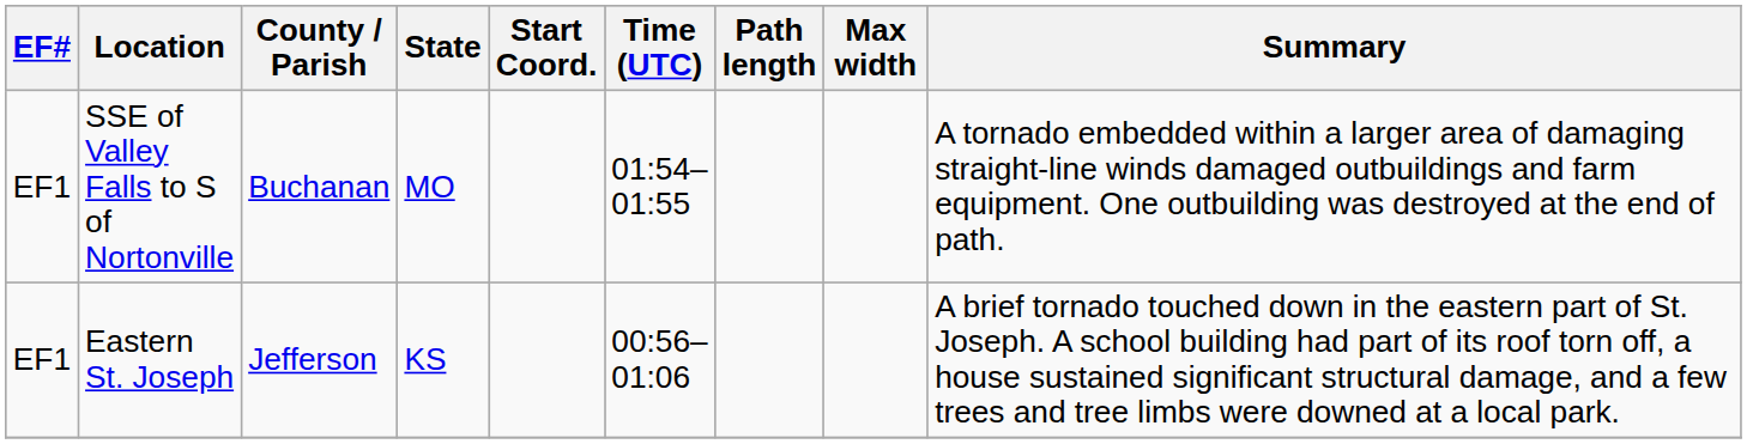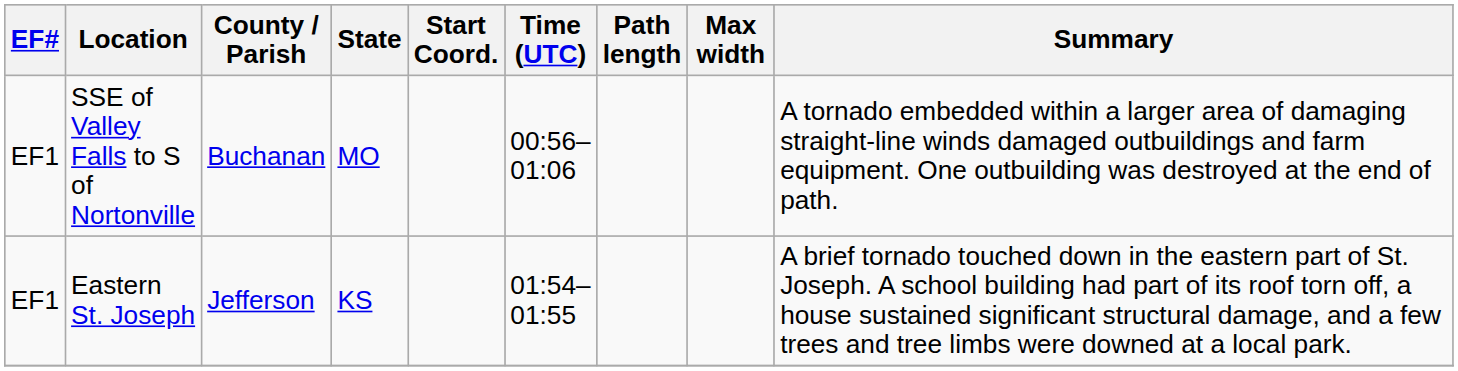SSE of Valley Falls to S of Nortonville | Time (UTC): 01:54–01:55 -> 00:56–01:06
Eastern St. Joseph | Time (UTC): 00:56–01:06 -> 01:54–01:55
